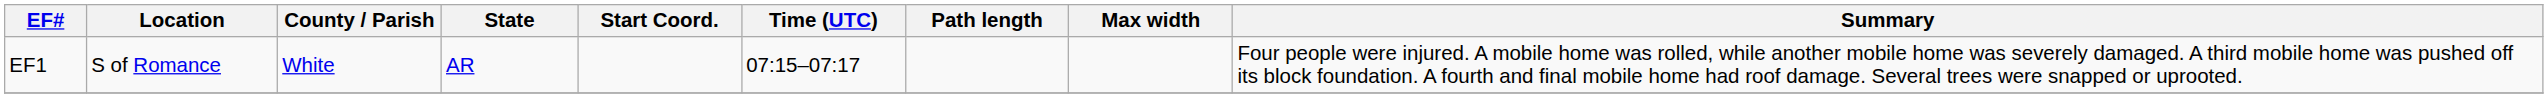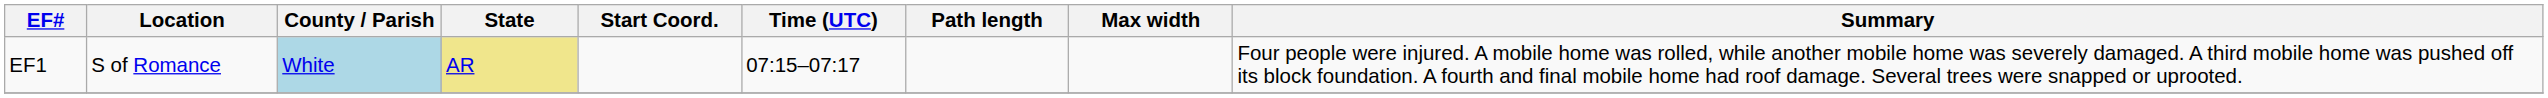EF1 | County / Parish: no background -> lightblue background
EF1 | State: no background -> khaki background
